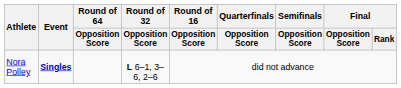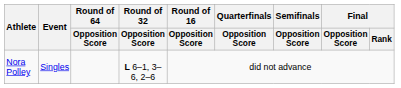Nora Polley | Event: bold -> normal
